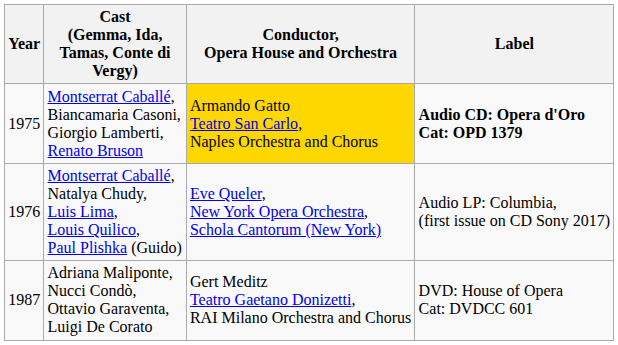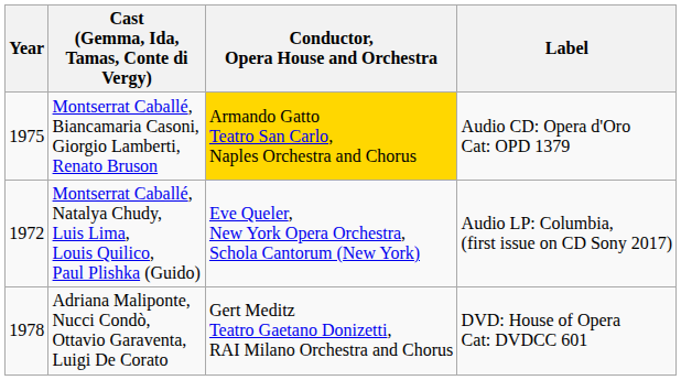row 2 | Label: bold -> normal
row 3 | Year: 1976 -> 1972
row 4 | Year: 1987 -> 1978
